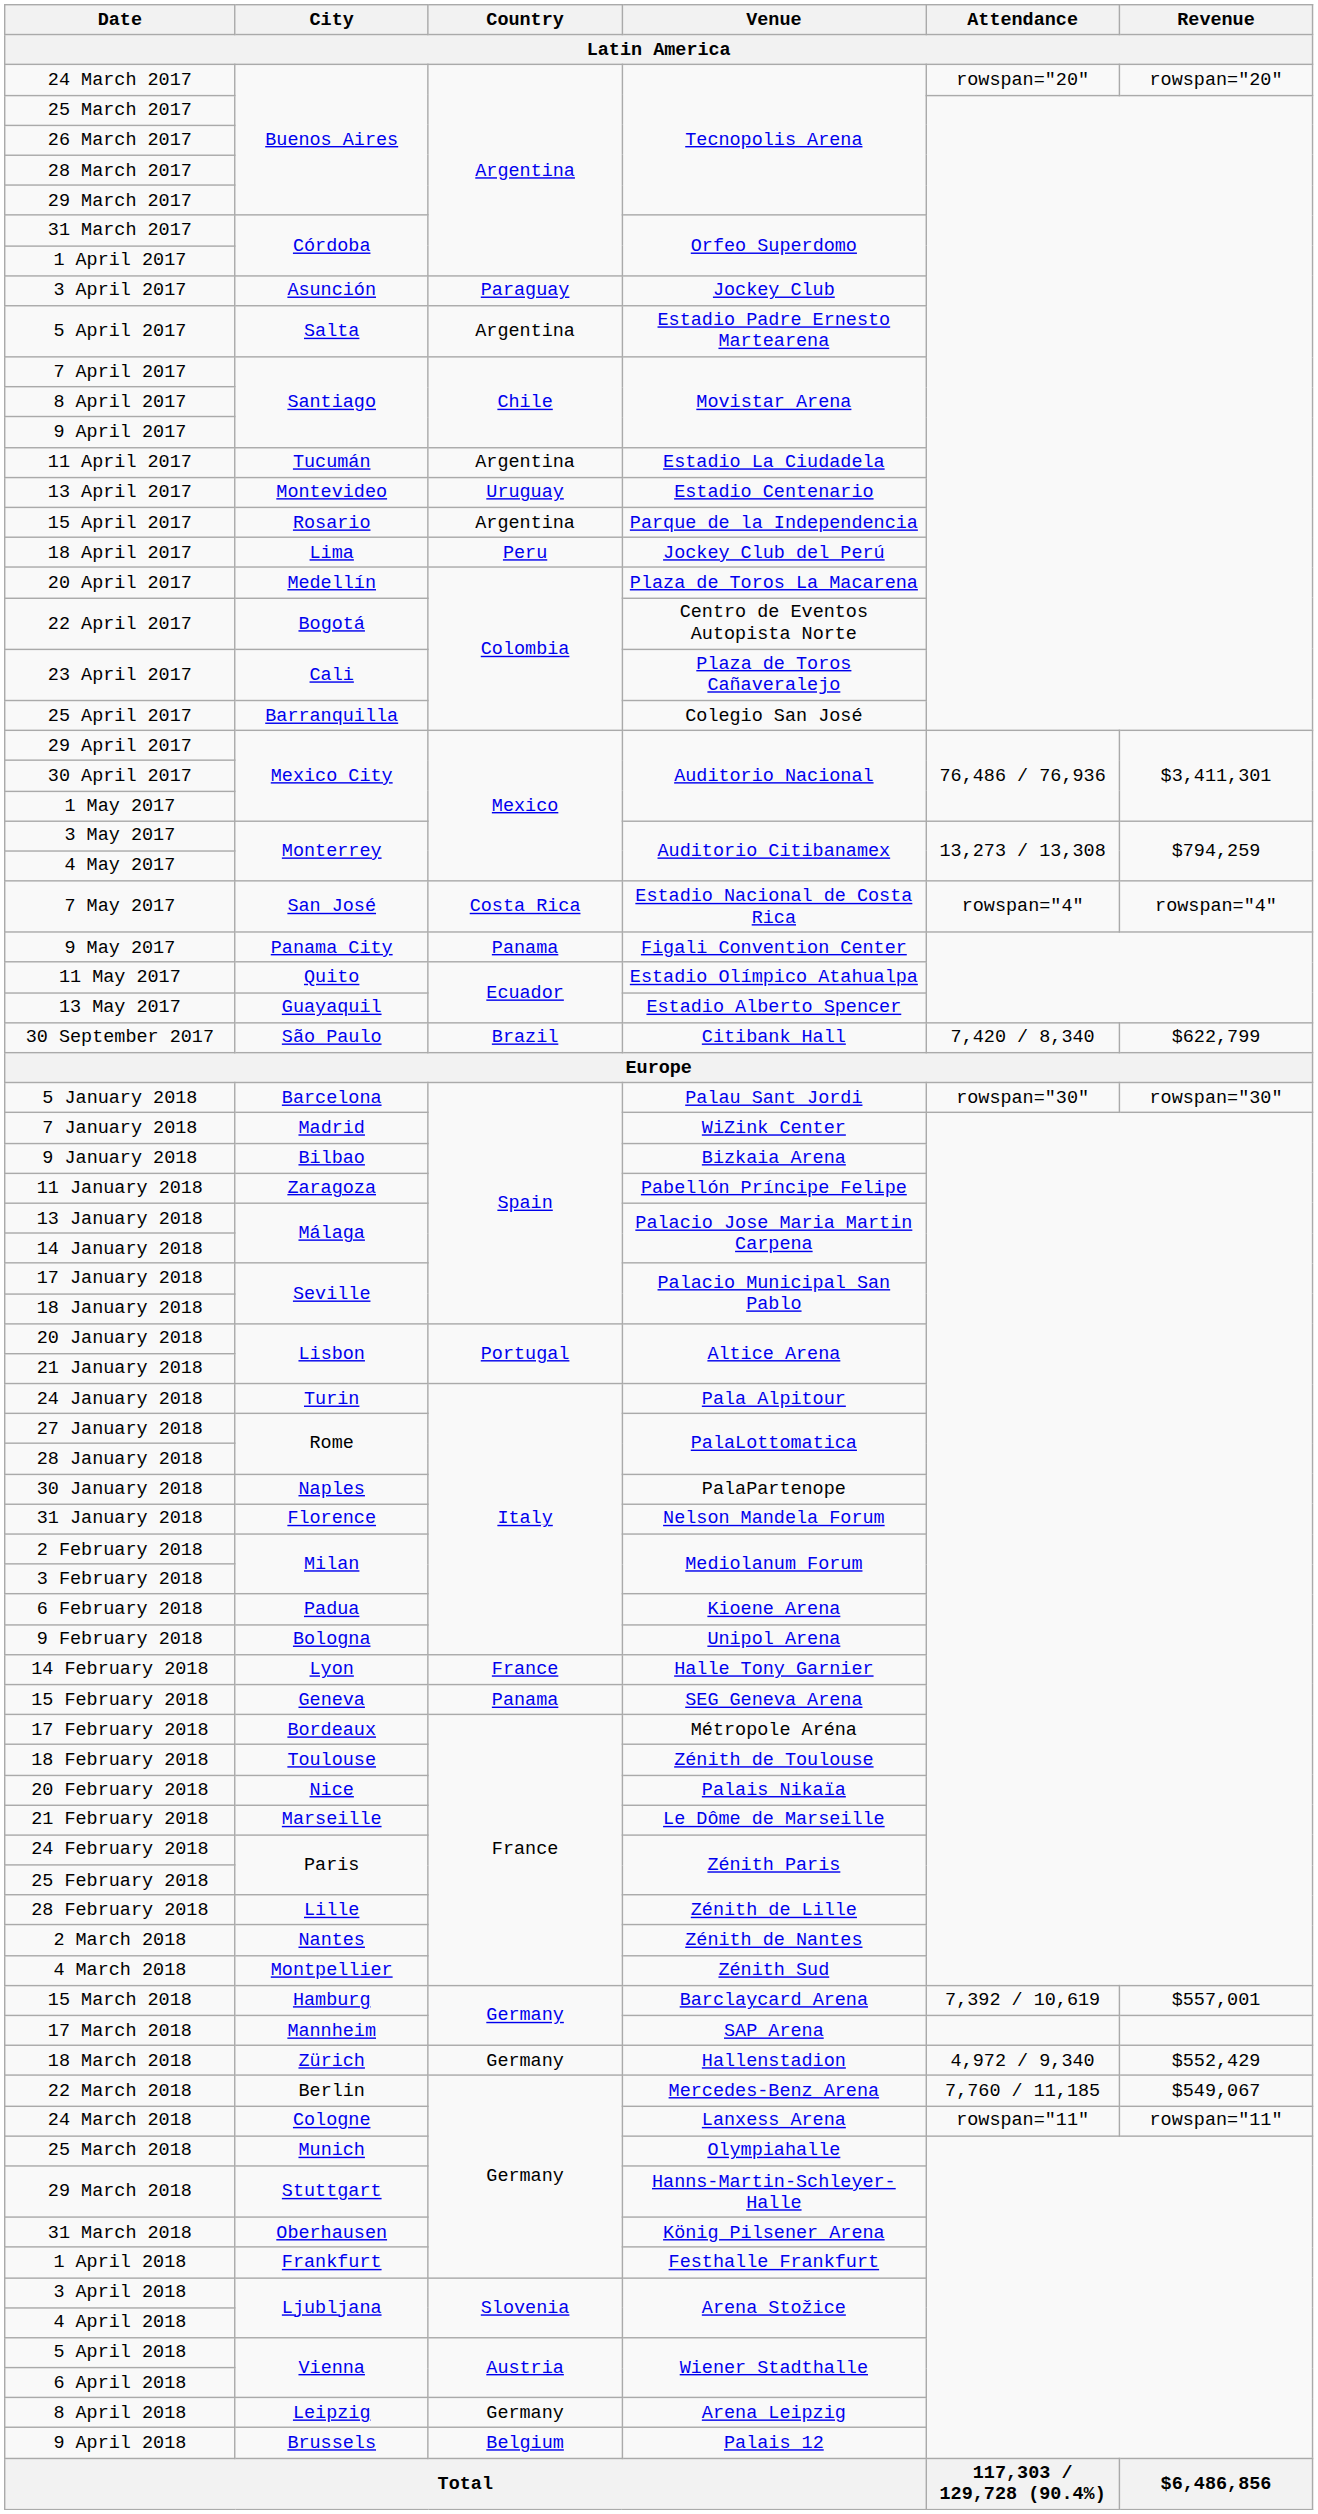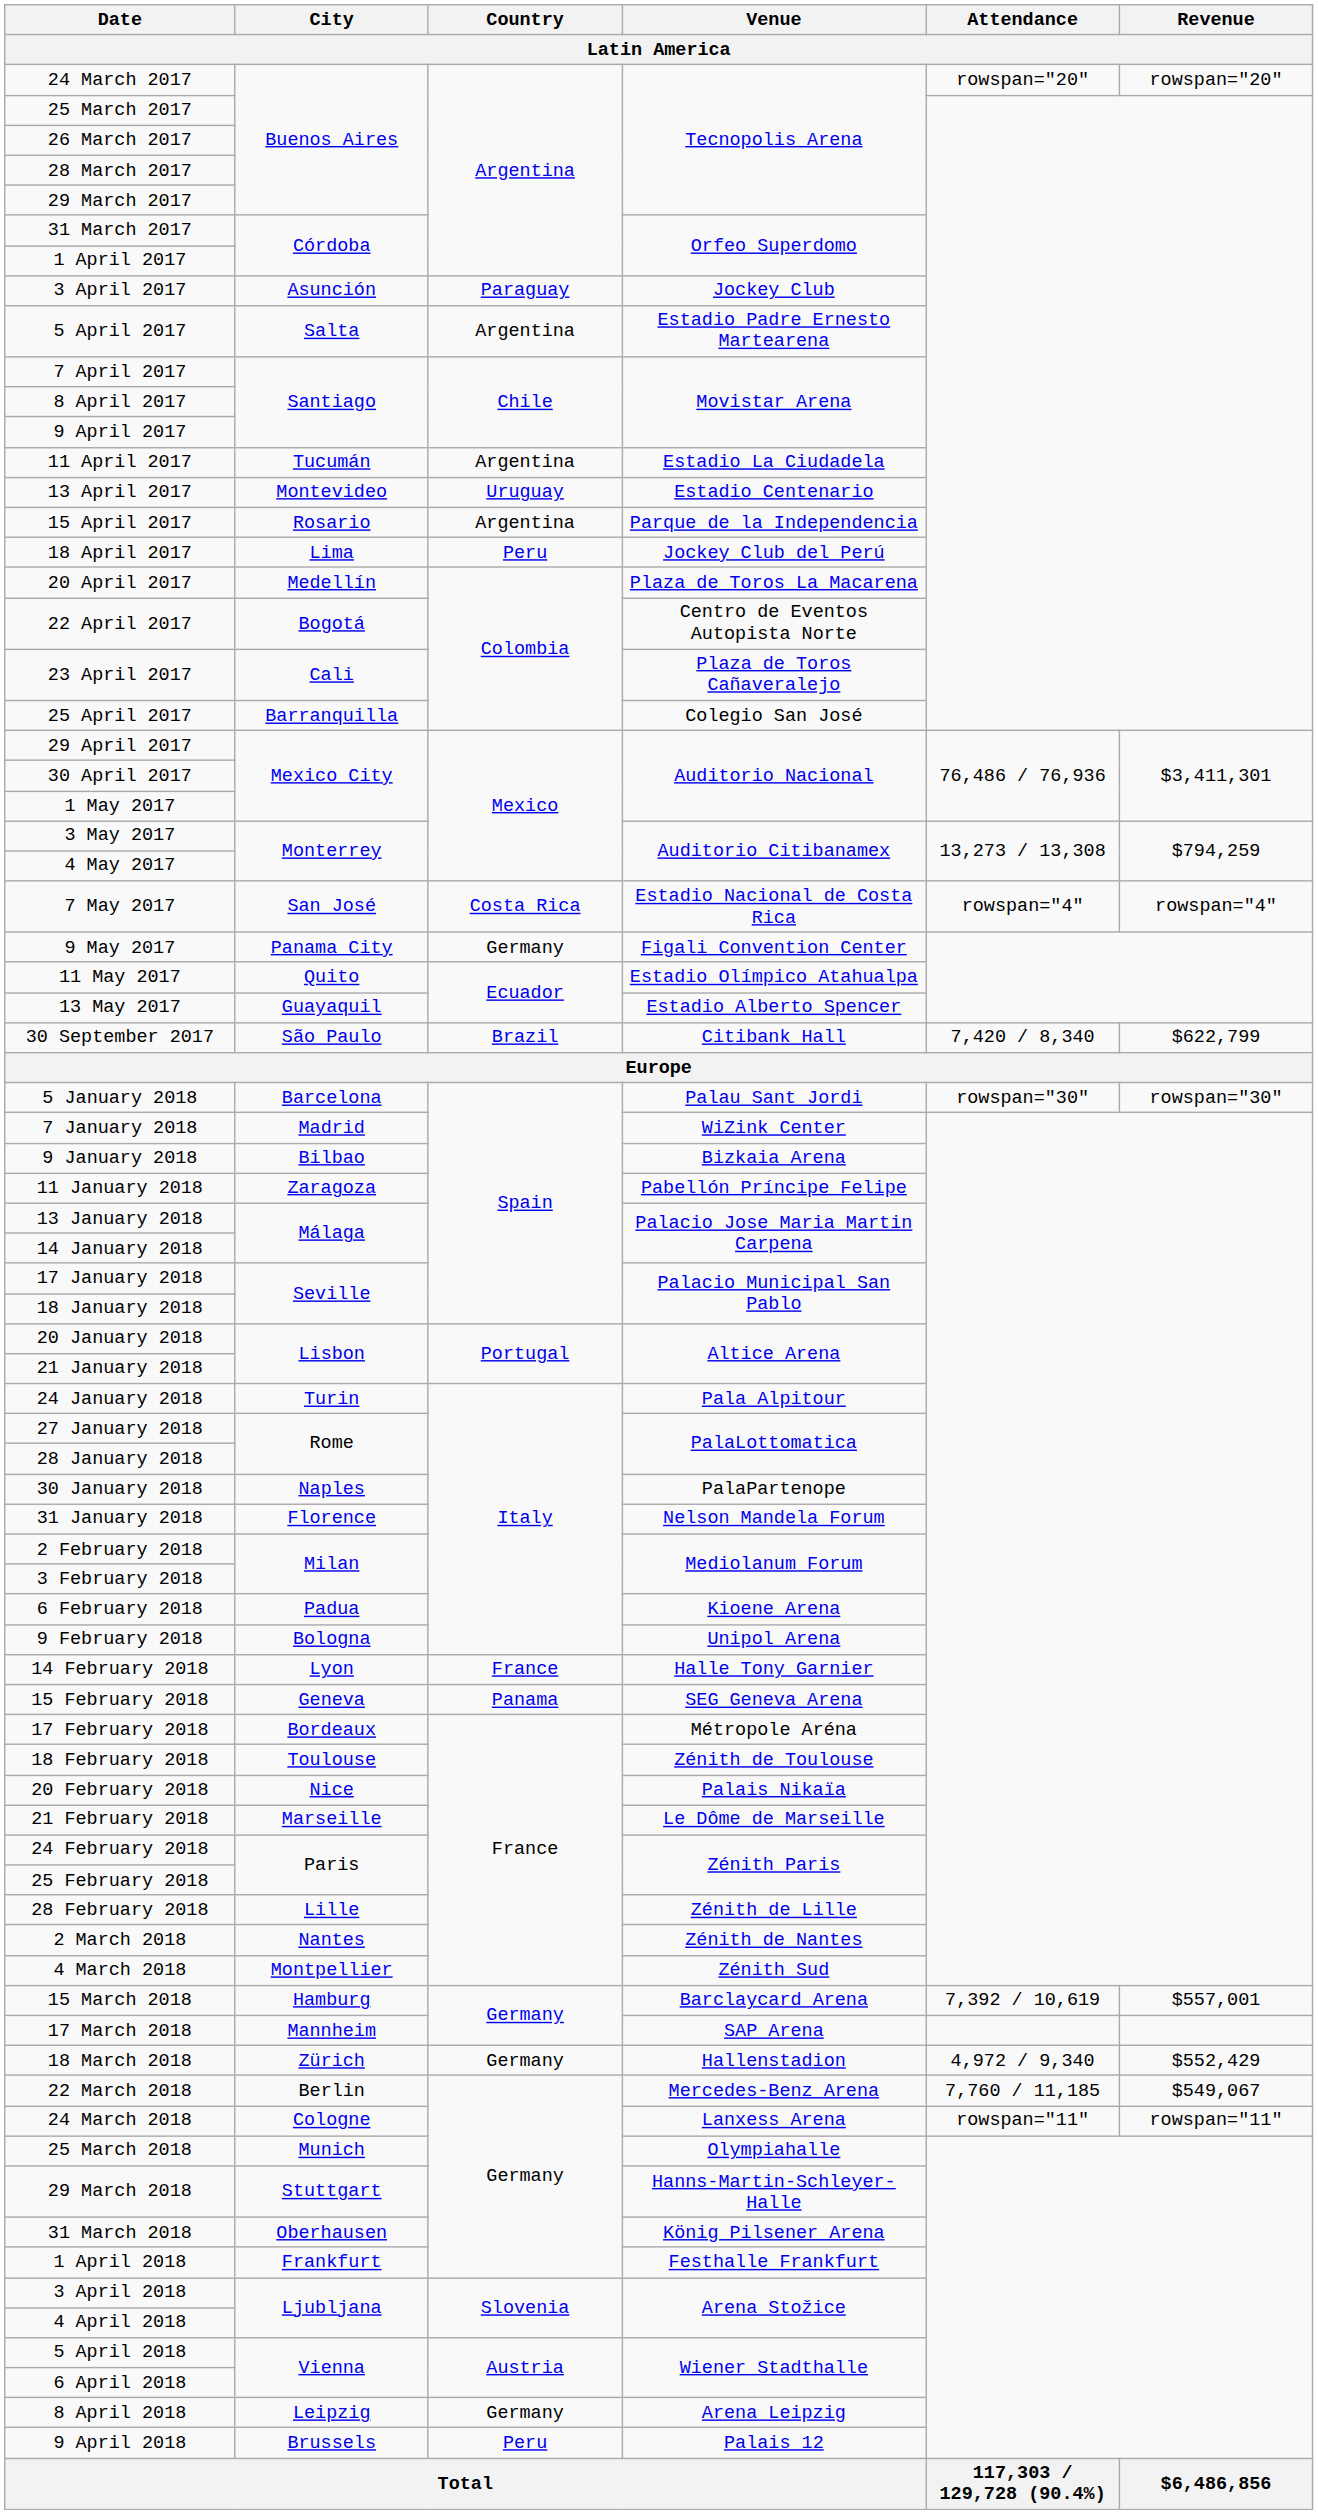9 May 2017 | Country: Panama -> Germany
9 April 2018 | Country: Belgium -> Peru
